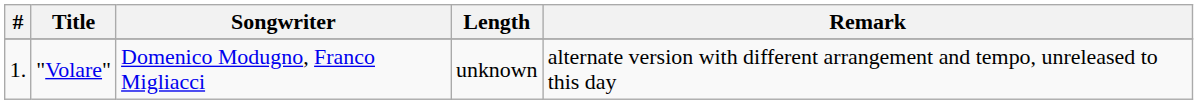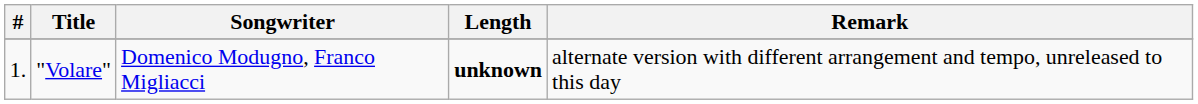"Volare" | Length: normal -> bold
